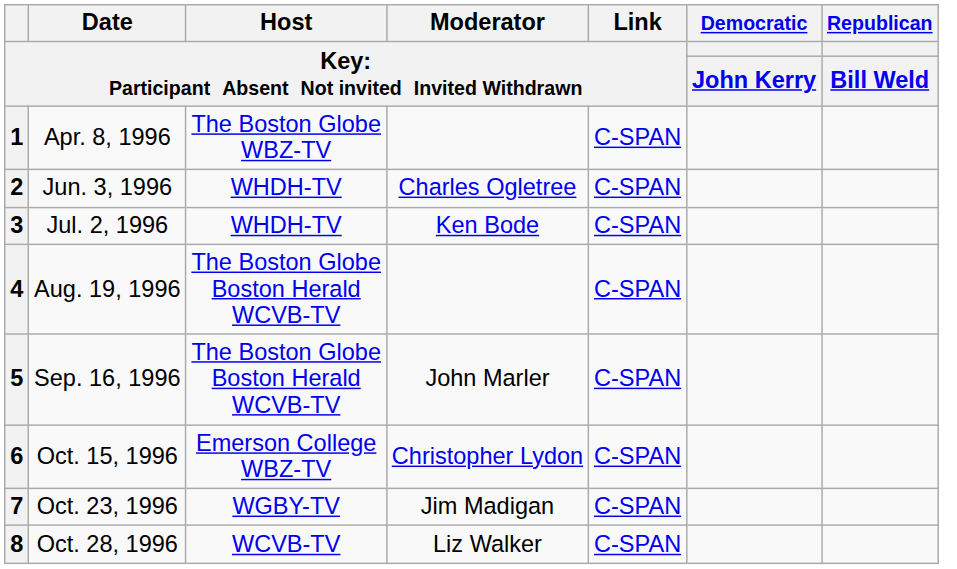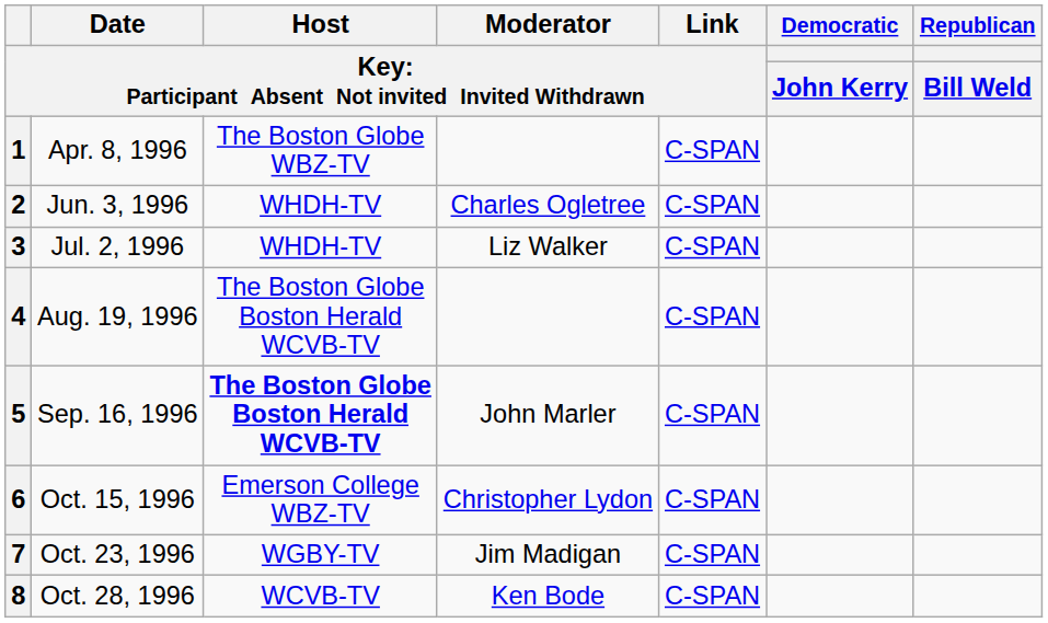3 | column 4: Ken Bode -> Liz Walker
5 | column 3: normal -> bold
8 | column 4: Liz Walker -> Ken Bode
